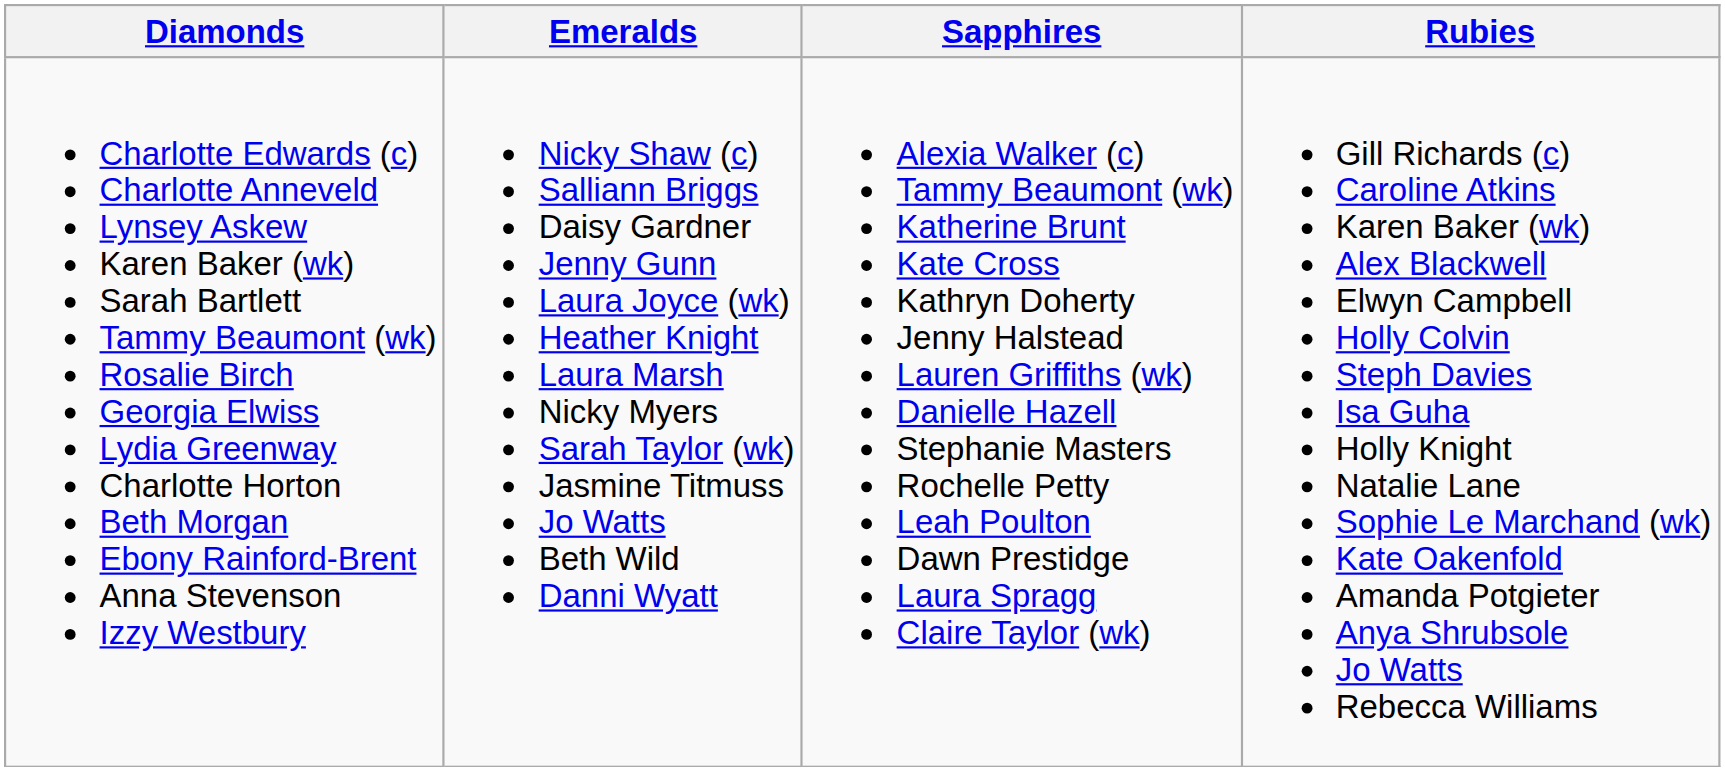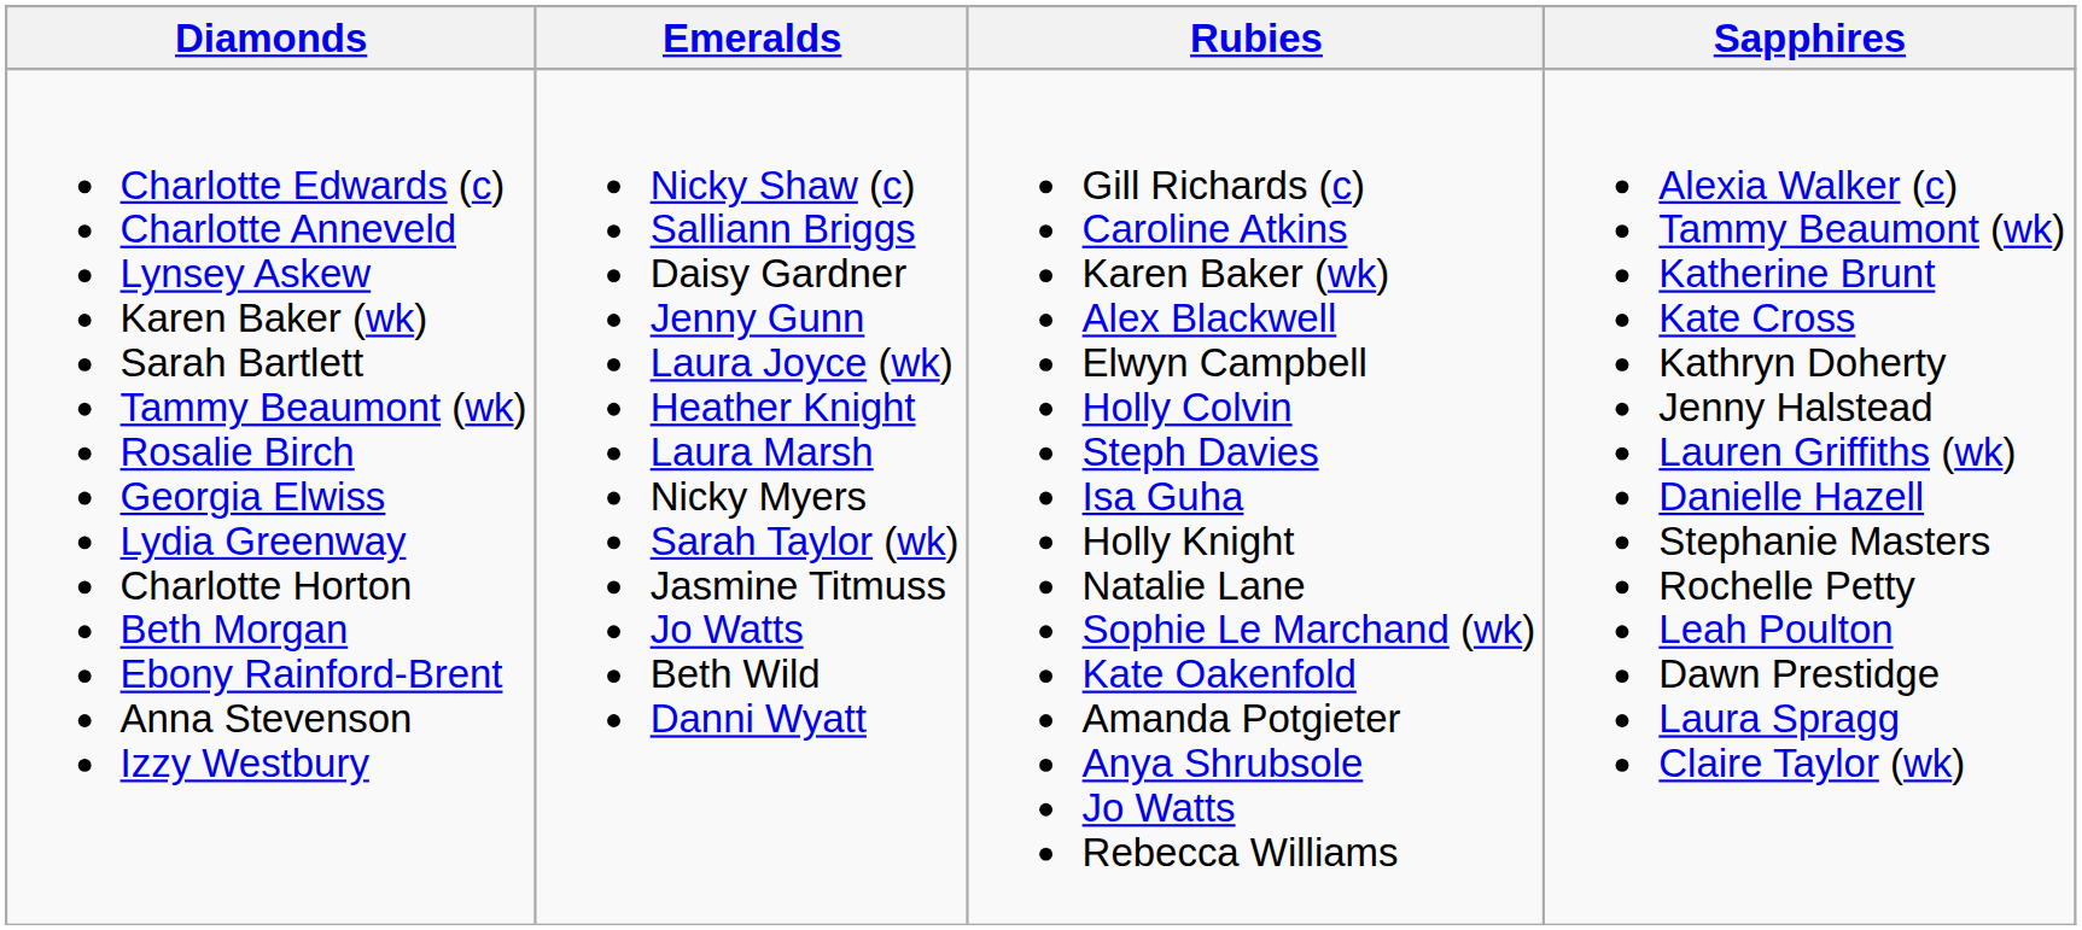columns swapped: Rubies <-> Sapphires
